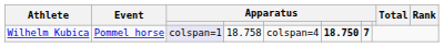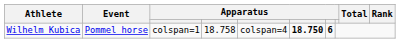Wilhelm Kubica | column 3: lavender background -> no background
Wilhelm Kubica | column 7: 7 -> 6
